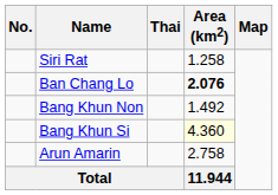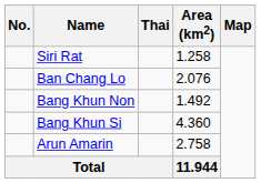Ban Chang Lo | Area (km2): bold -> normal
Bang Khun Si | Area (km2): lightyellow background -> no background
